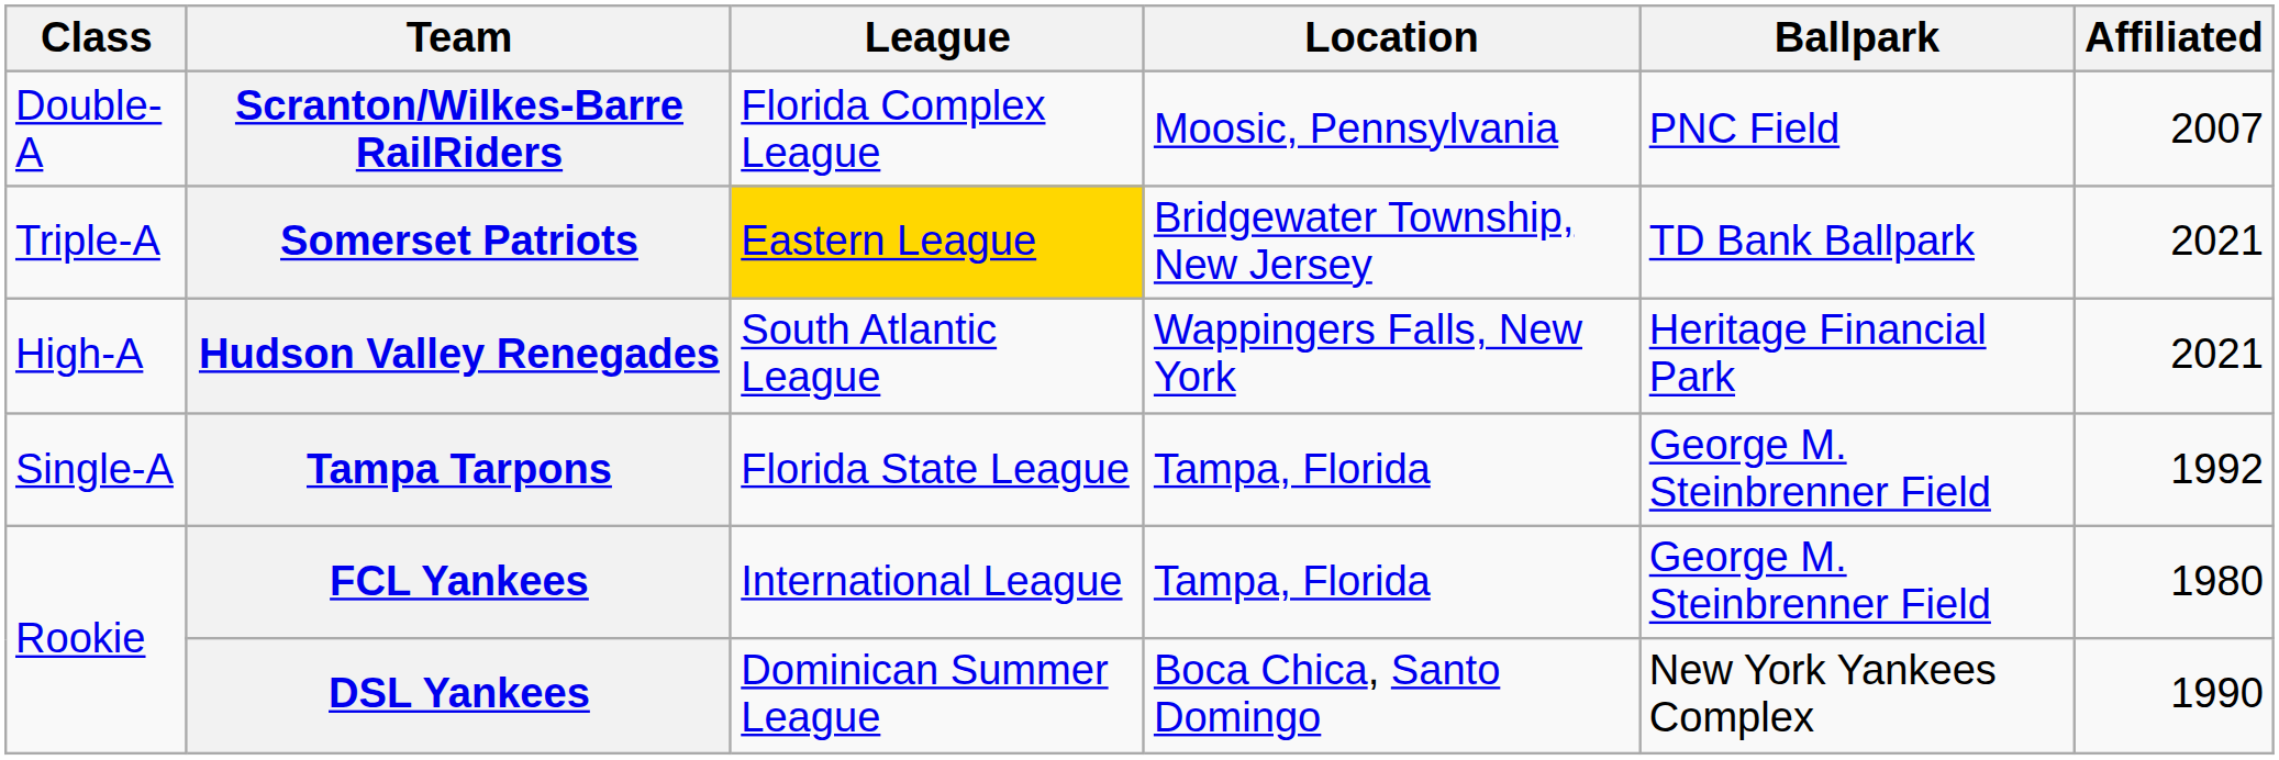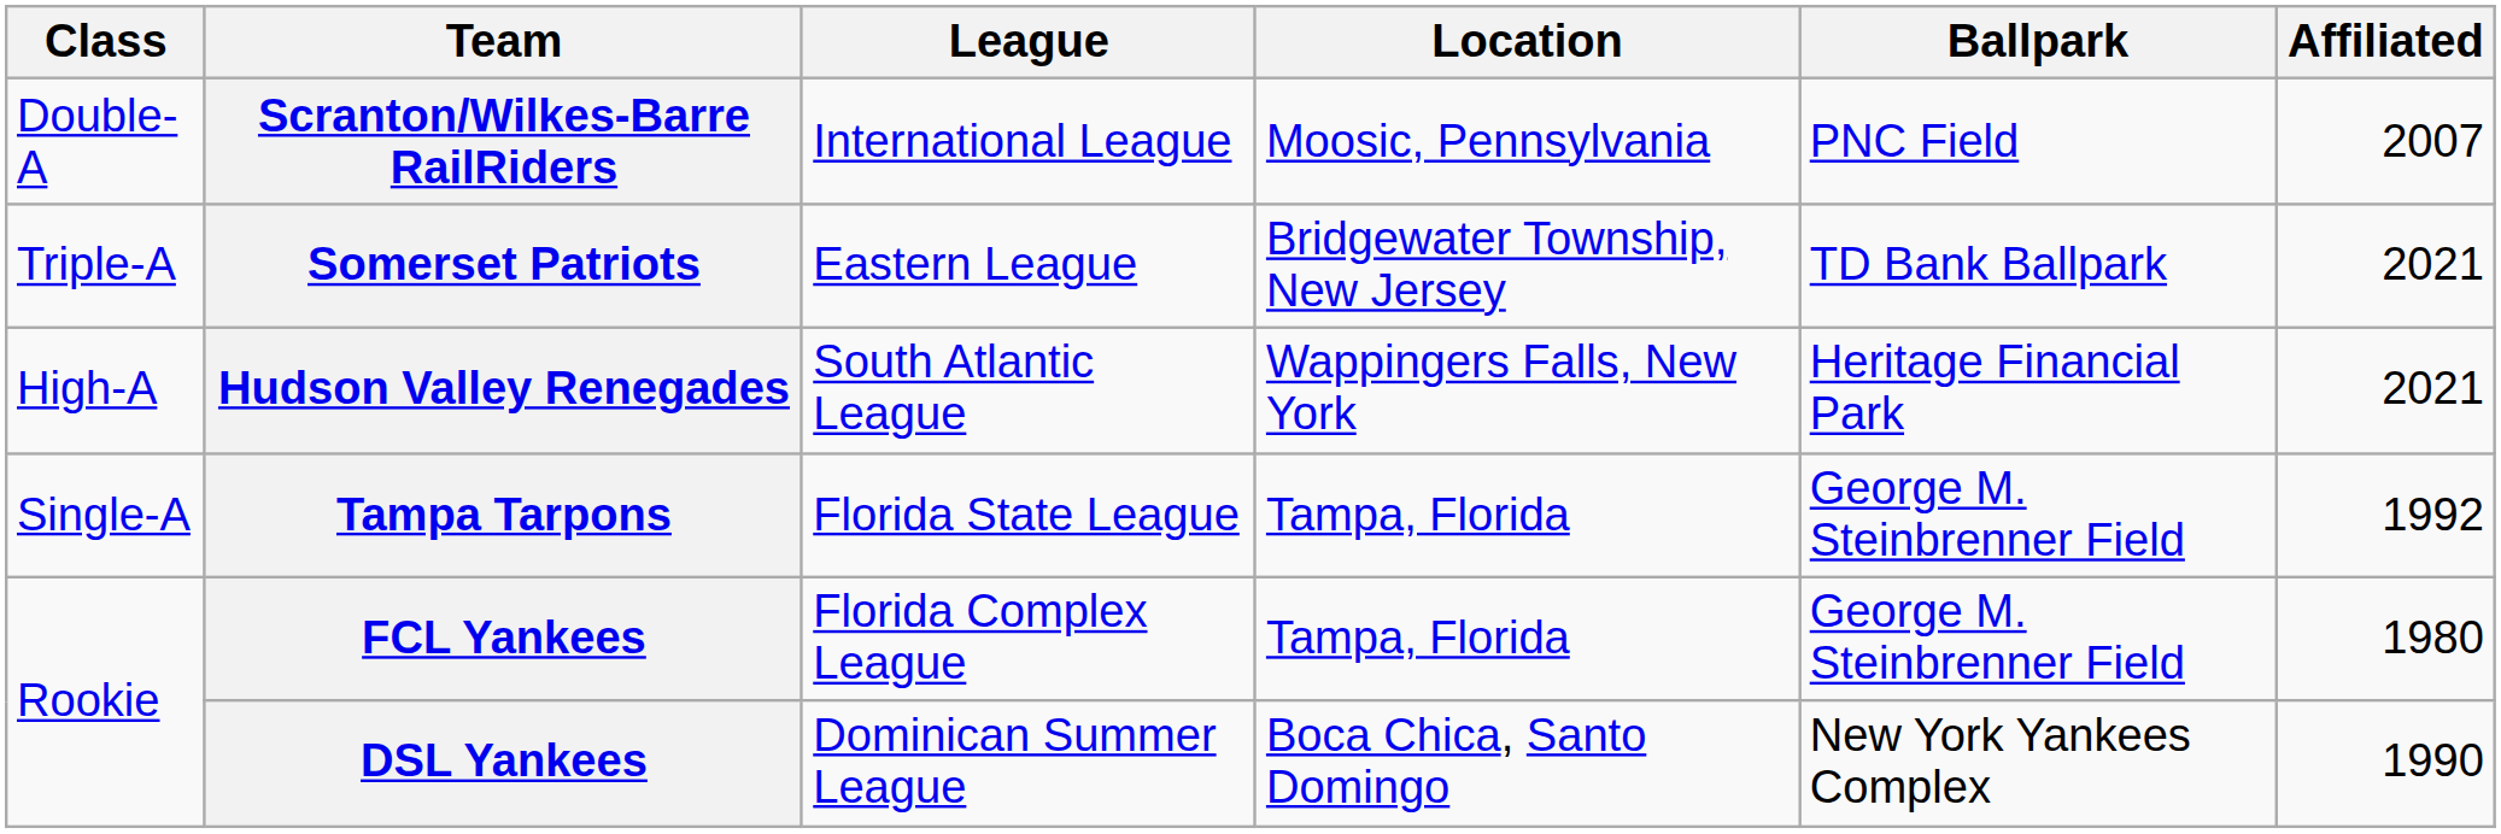Scranton/Wilkes-Barre RailRiders | League: Florida Complex League -> International League
Somerset Patriots | League: gold background -> no background
FCL Yankees | League: International League -> Florida Complex League
